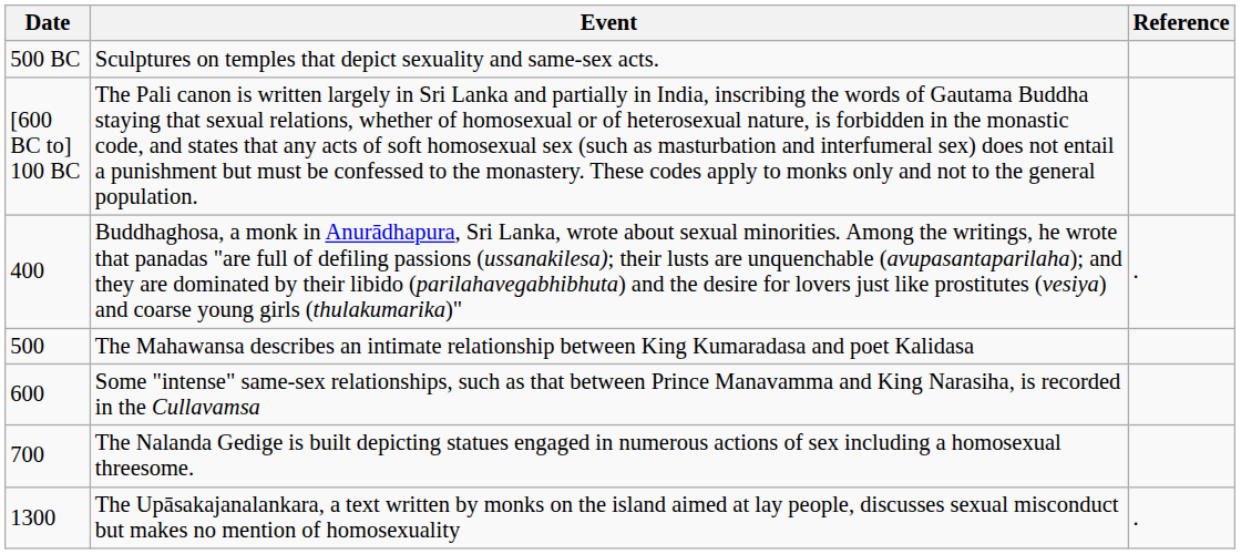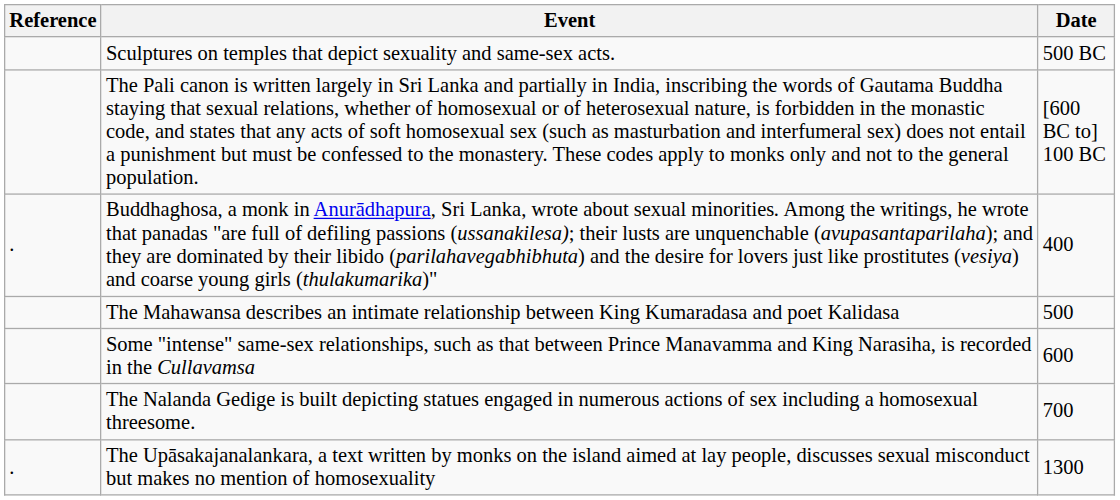columns swapped: Date <-> Reference
